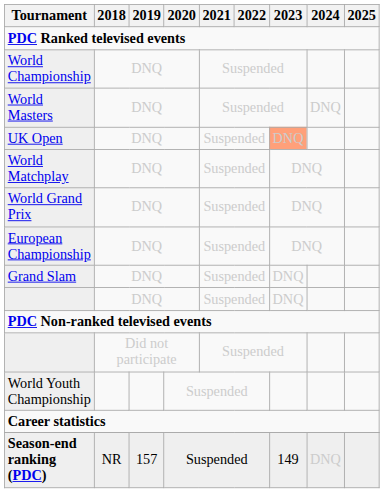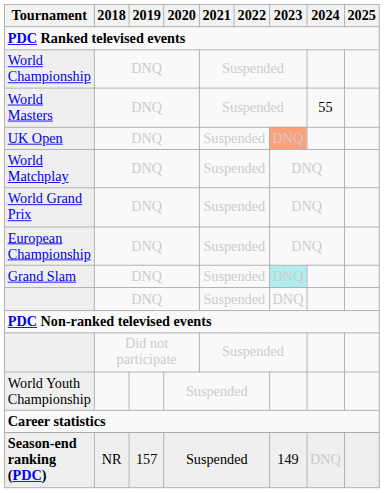World Masters | 2024: DNQ -> 55
Grand Slam | 2023: no background -> paleturquoise background
